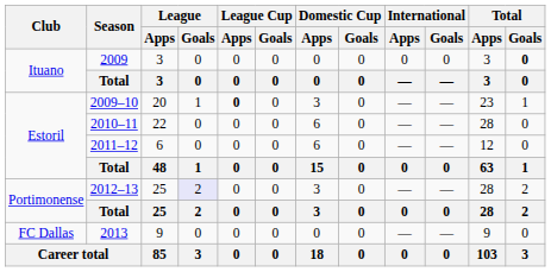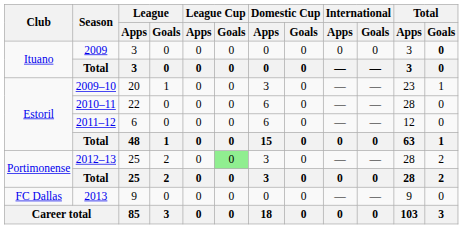2009–10 | League Cup / Apps: bold -> normal
2012–13 | League / Goals: lavender background -> no background
2012–13 | League Cup / Goals: no background -> lightgreen background
